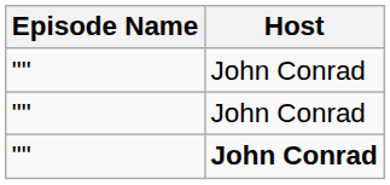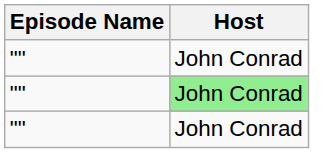row 3 | Host: no background -> lightgreen background
row 4 | Host: bold -> normal
